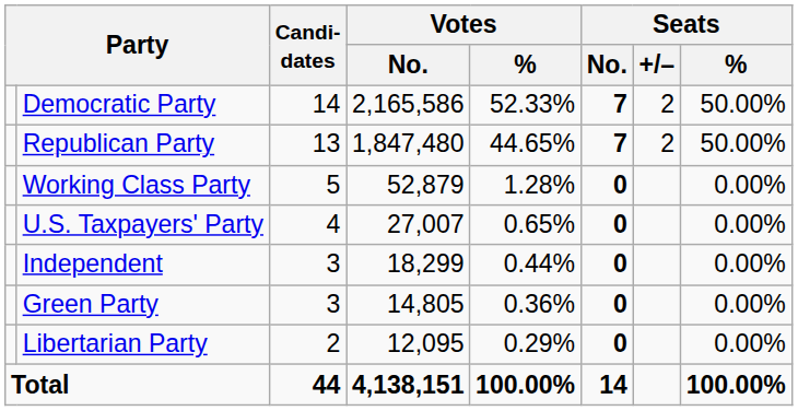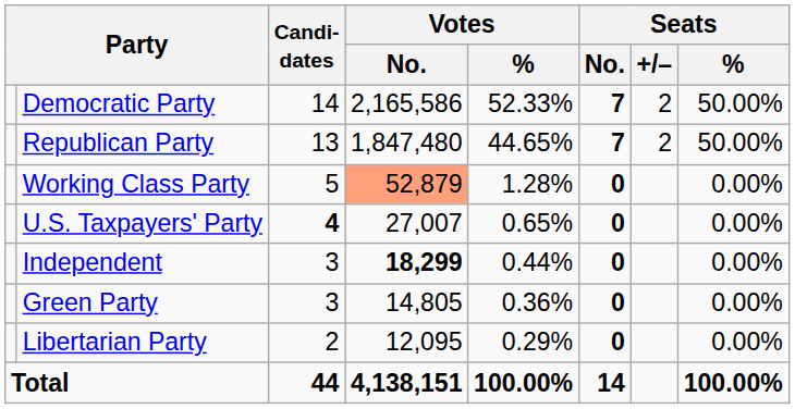Working Class Party | Votes / No.: no background -> lightsalmon background
U.S. Taxpayers' Party | Candi- dates: normal -> bold
Independent | Votes / No.: normal -> bold
